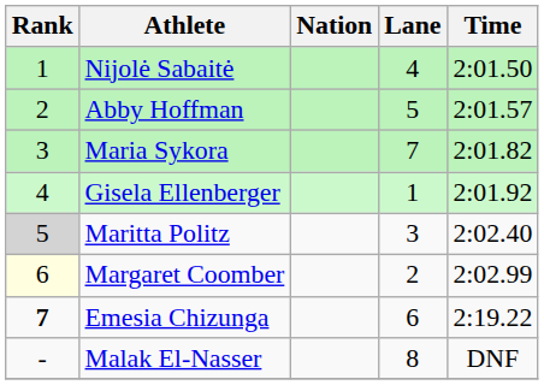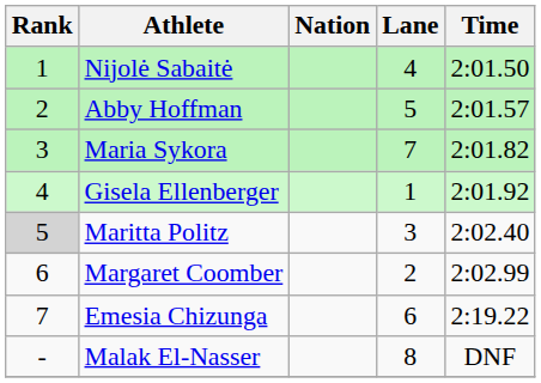Margaret Coomber | Rank: lightyellow background -> no background
Emesia Chizunga | Rank: bold -> normal
